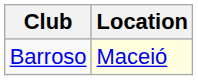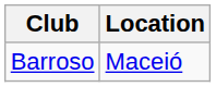Barroso | Location: lightyellow background -> no background
